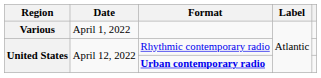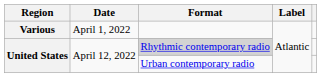Rhythmic contemporary radio | Format: no background -> lightgrey background
Urban contemporary radio | Format: bold -> normal
